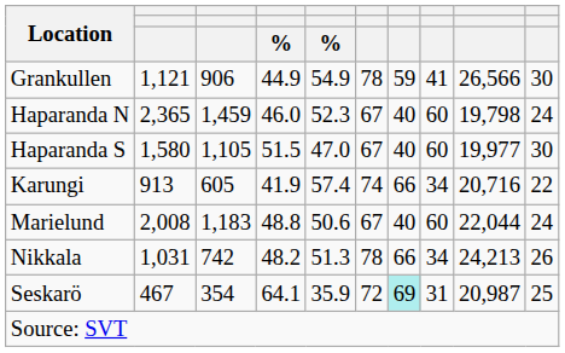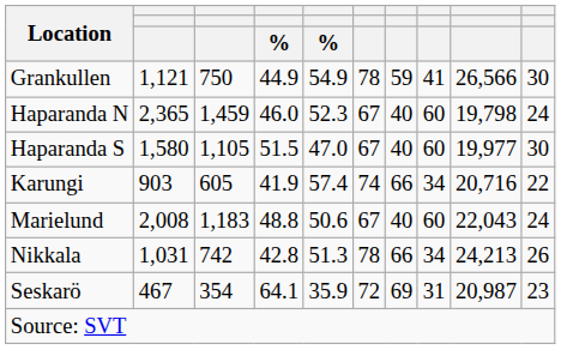Grankullen | column 3: 906 -> 750
Karungi | column 2: 913 -> 903
Marielund | column 9: 22,044 -> 22,043
Nikkala | column 4: 48.2 -> 42.8
Seskarö | column 7: paleturquoise background -> no background
Seskarö | column 10: 25 -> 23
